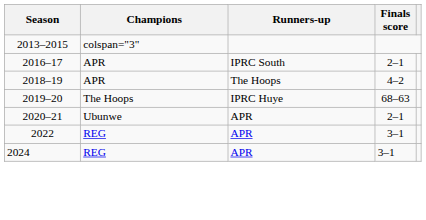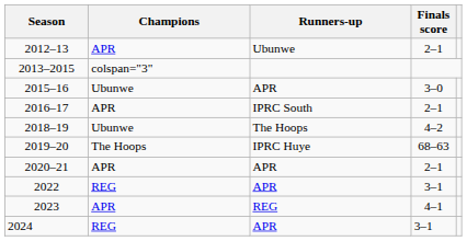+ row: 2012–13 | APR | Ubunwe | 2–1
+ row: 2015–16 | Ubunwe | APR | 3–0
2018–19 | Champions: APR -> Ubunwe
2020–21 | Champions: Ubunwe -> APR
+ row: 2023 | APR | REG | 4–1
